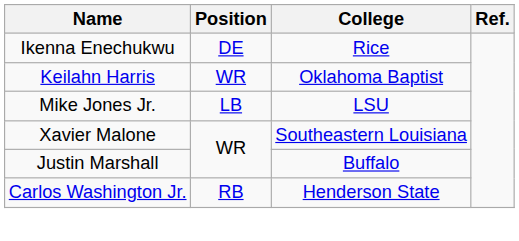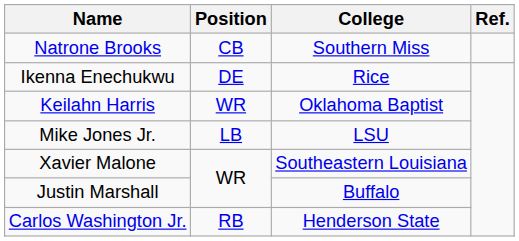+ row: Natrone Brooks | CB | Southern Miss
